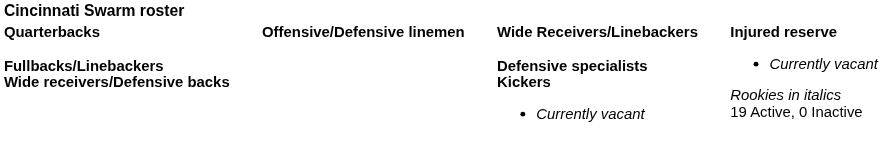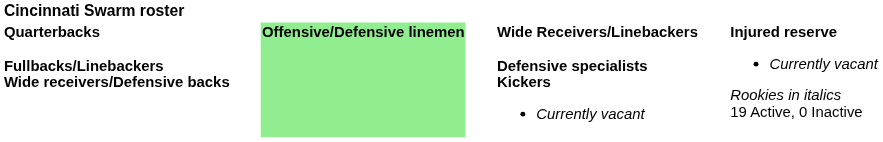row 2 | column 2: no background -> lightgreen background
